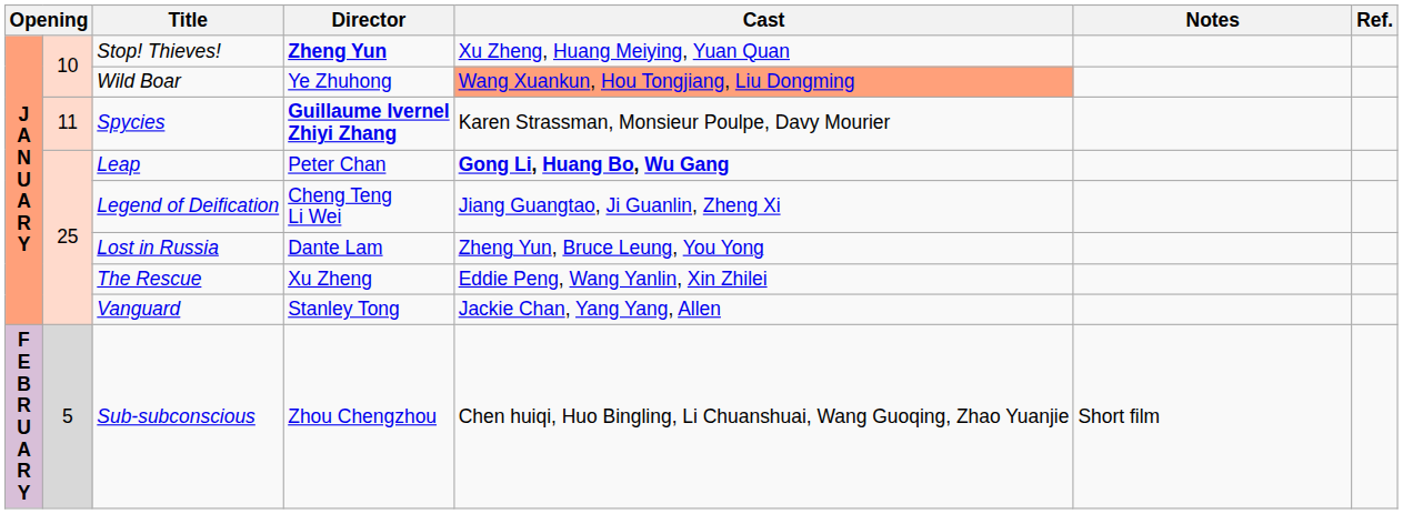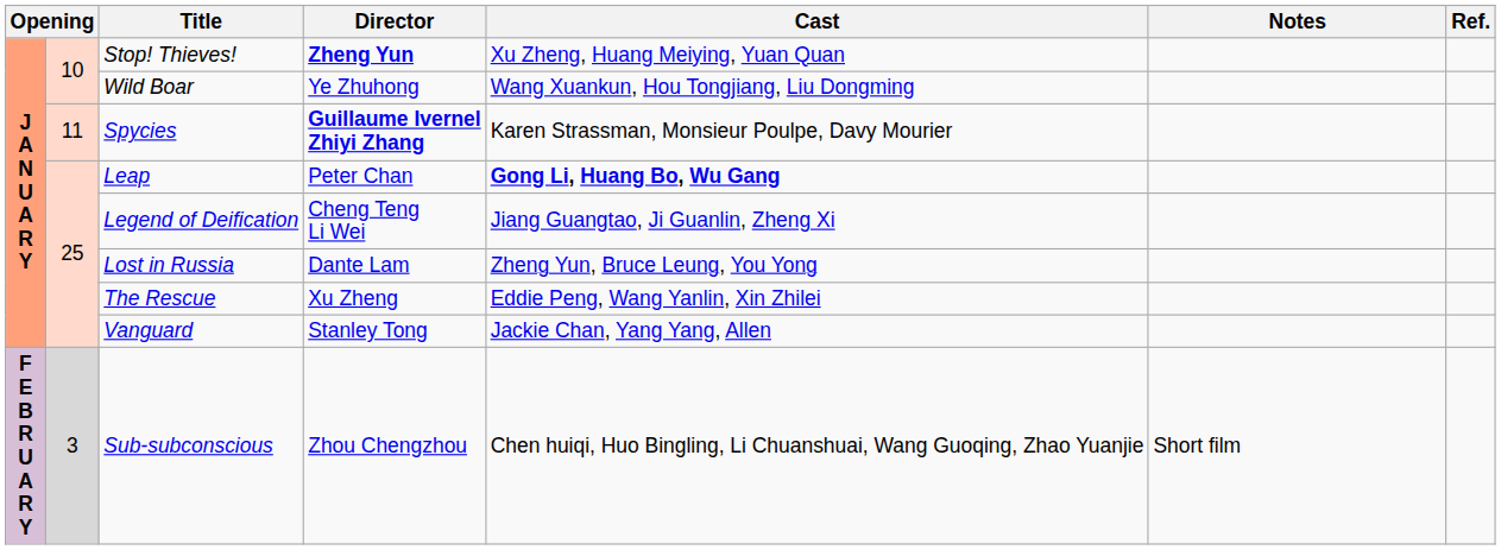Wild Boar | Cast: lightsalmon background -> no background
Sub-subconscious | column 2: 5 -> 3
